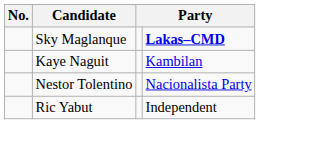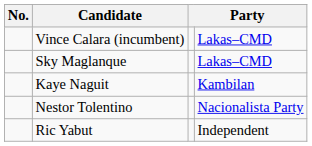+ row: Vince Calara (incumbent) | Lakas–CMD
Sky Maglanque | column 4: bold -> normal
